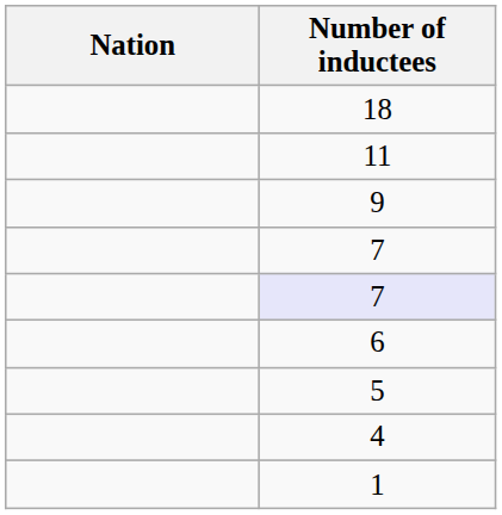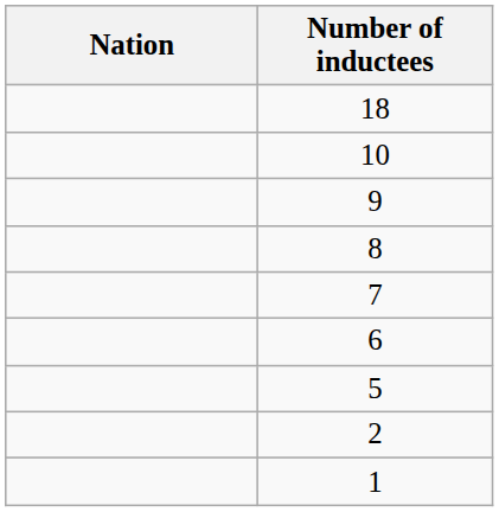row 3 | Number of inductees: 11 -> 10
row 5 | Number of inductees: 7 -> 8
row 6 | Number of inductees: lavender background -> no background
row 9 | Number of inductees: 4 -> 2
